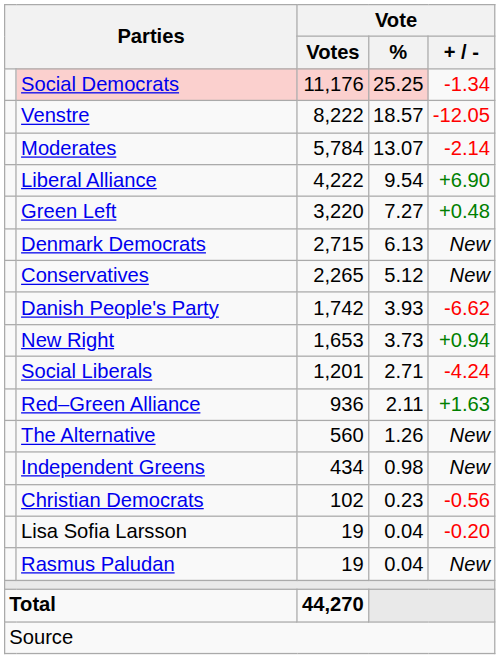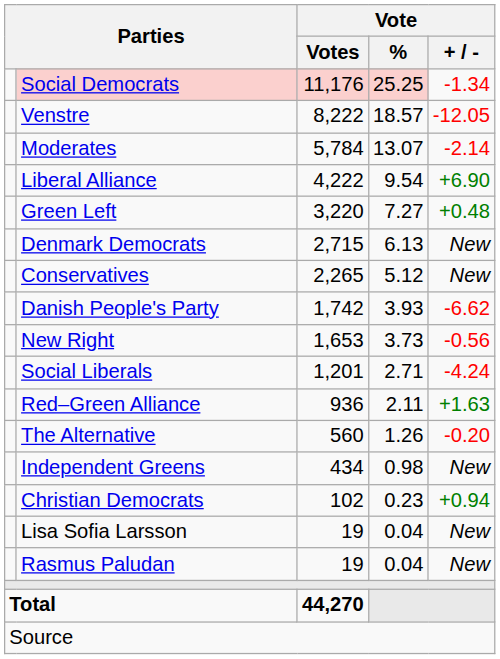New Right | Vote / + / -: +0.94 -> -0.56
The Alternative | Vote / + / -: New -> -0.20
Christian Democrats | Vote / + / -: -0.56 -> +0.94
Lisa Sofia Larsson | Vote / + / -: -0.20 -> New
